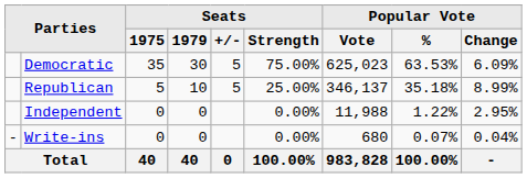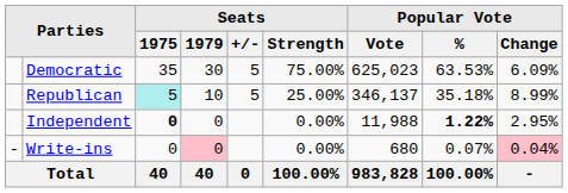Republican | Seats / 1975: no background -> paleturquoise background
Independent | Seats / 1975: normal -> bold
Independent | Popular Vote / %: normal -> bold
Write-ins | Seats / 1979: no background -> pink background
Write-ins | Popular Vote / Change: no background -> pink background
